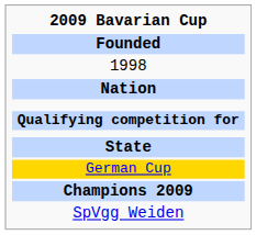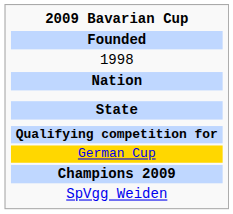row 5 | column 1: Qualifying competition for -> State
row 6 | column 1: State -> Qualifying competition for
